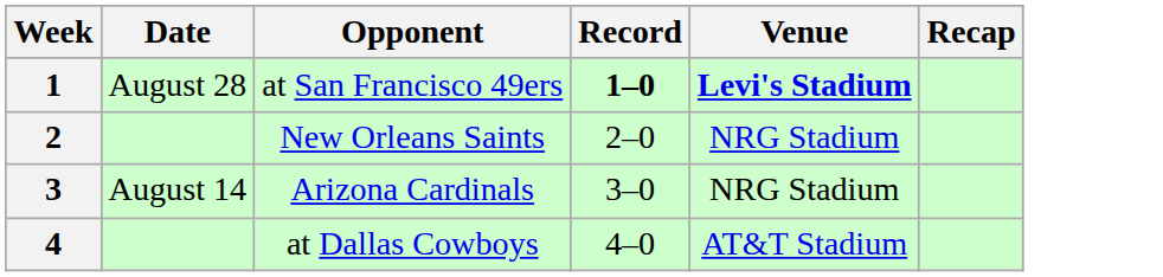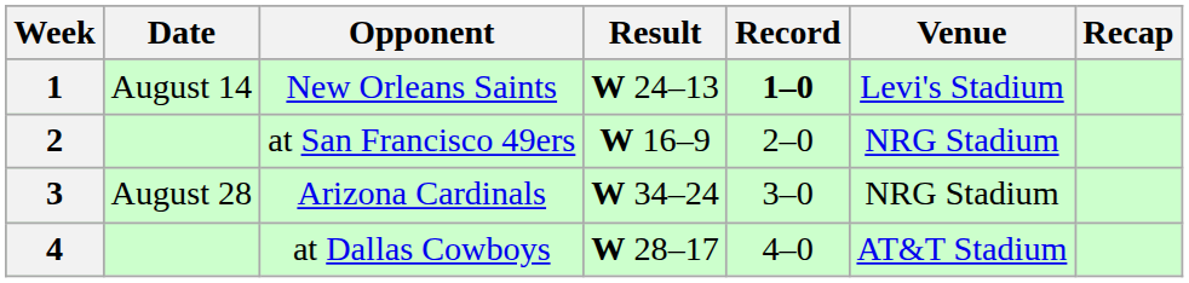+ column: Result | W 24–13 | W 16–9 | W 34–24 | W 28–17
1 | Date: August 28 -> August 14
1 | Opponent: at San Francisco 49ers -> New Orleans Saints
1 | Venue: bold -> normal
2 | Opponent: New Orleans Saints -> at San Francisco 49ers
3 | Date: August 14 -> August 28
